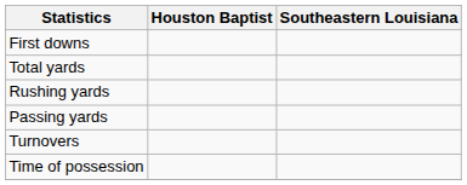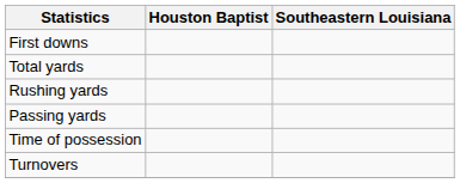rows swapped: Turnovers <-> Time of possession
